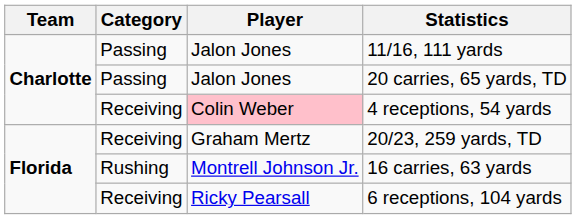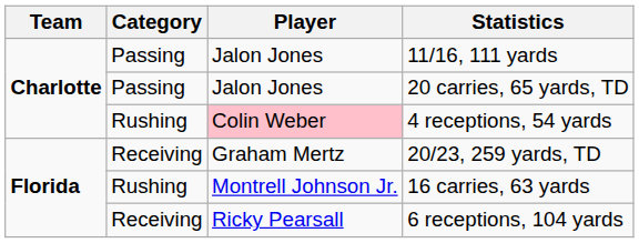4 receptions, 54 yards | Category: Receiving -> Rushing
